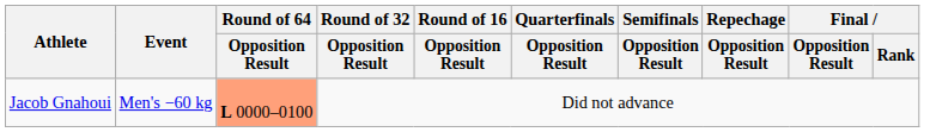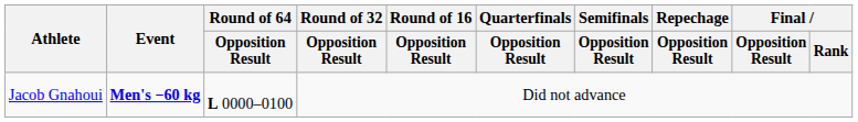Jacob Gnahoui | Event: normal -> bold
Jacob Gnahoui | Round of 64 / Opposition Result: lightsalmon background -> no background
